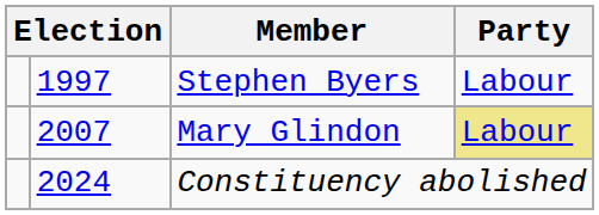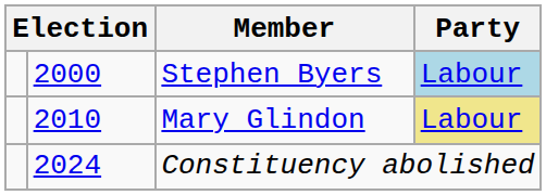Stephen Byers | column 2: 1997 -> 2000
Stephen Byers | Party: no background -> lightblue background
Mary Glindon | column 2: 2007 -> 2010
